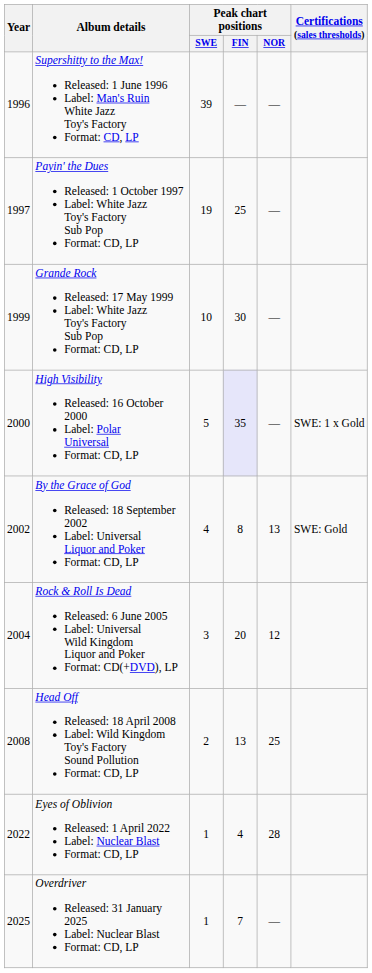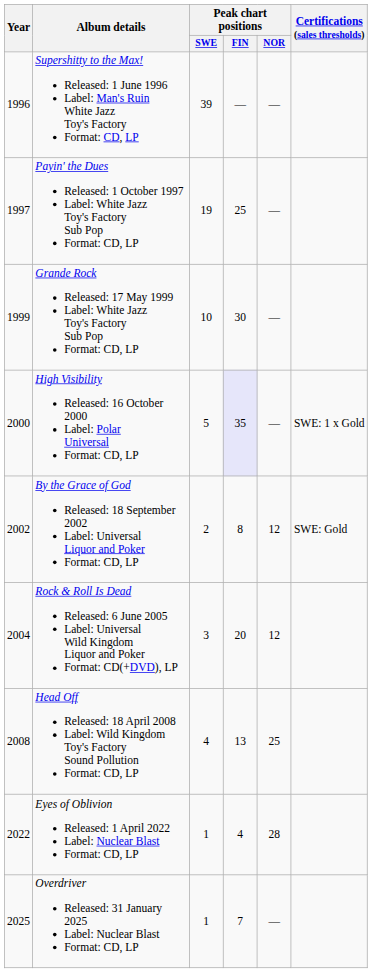row 7 | Peak chart positions / SWE: 4 -> 2
row 7 | Peak chart positions / NOR: 13 -> 12
row 9 | Peak chart positions / SWE: 2 -> 4
